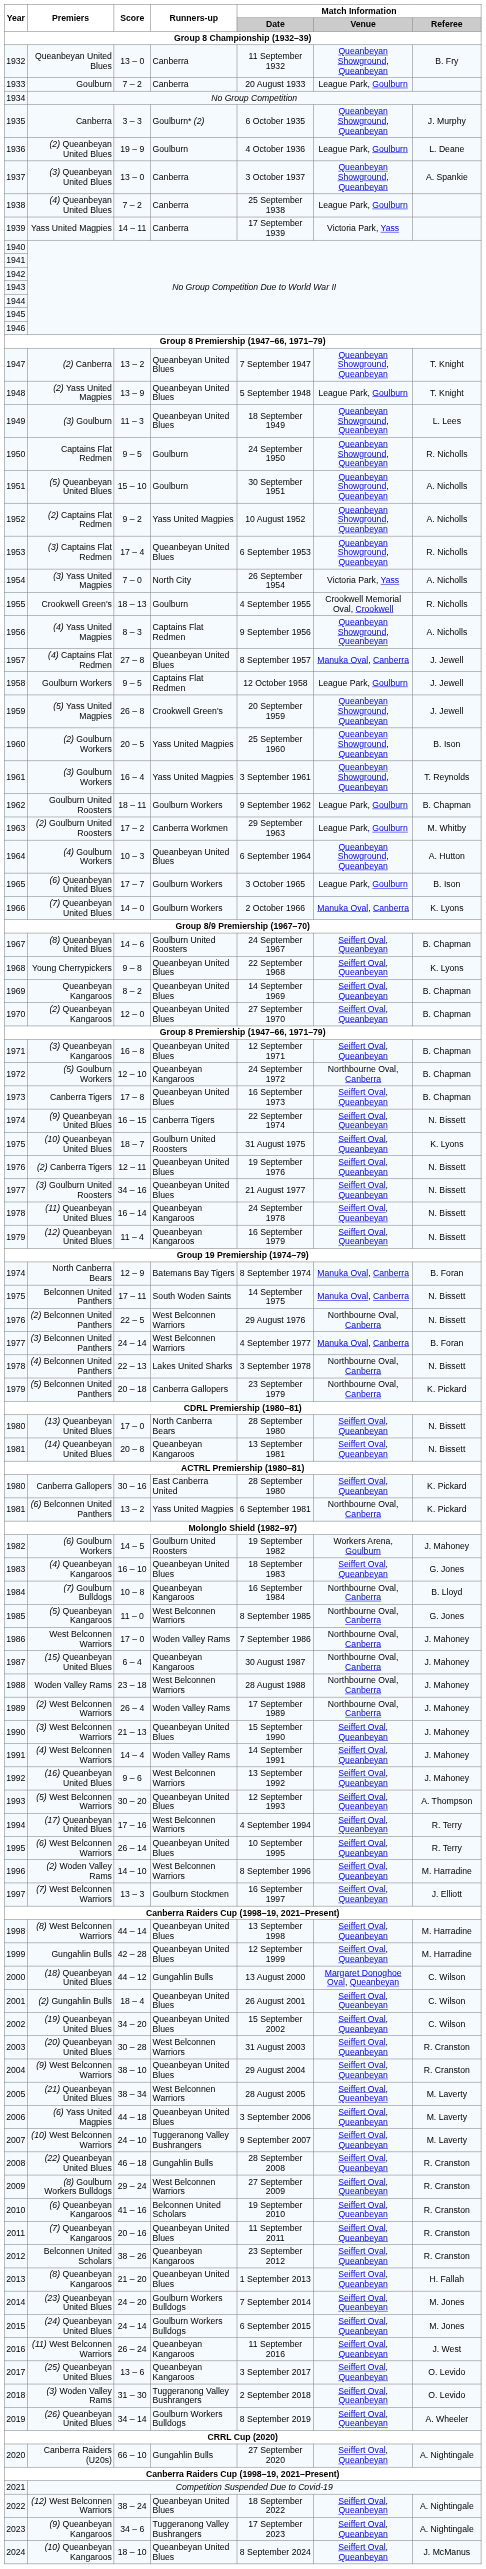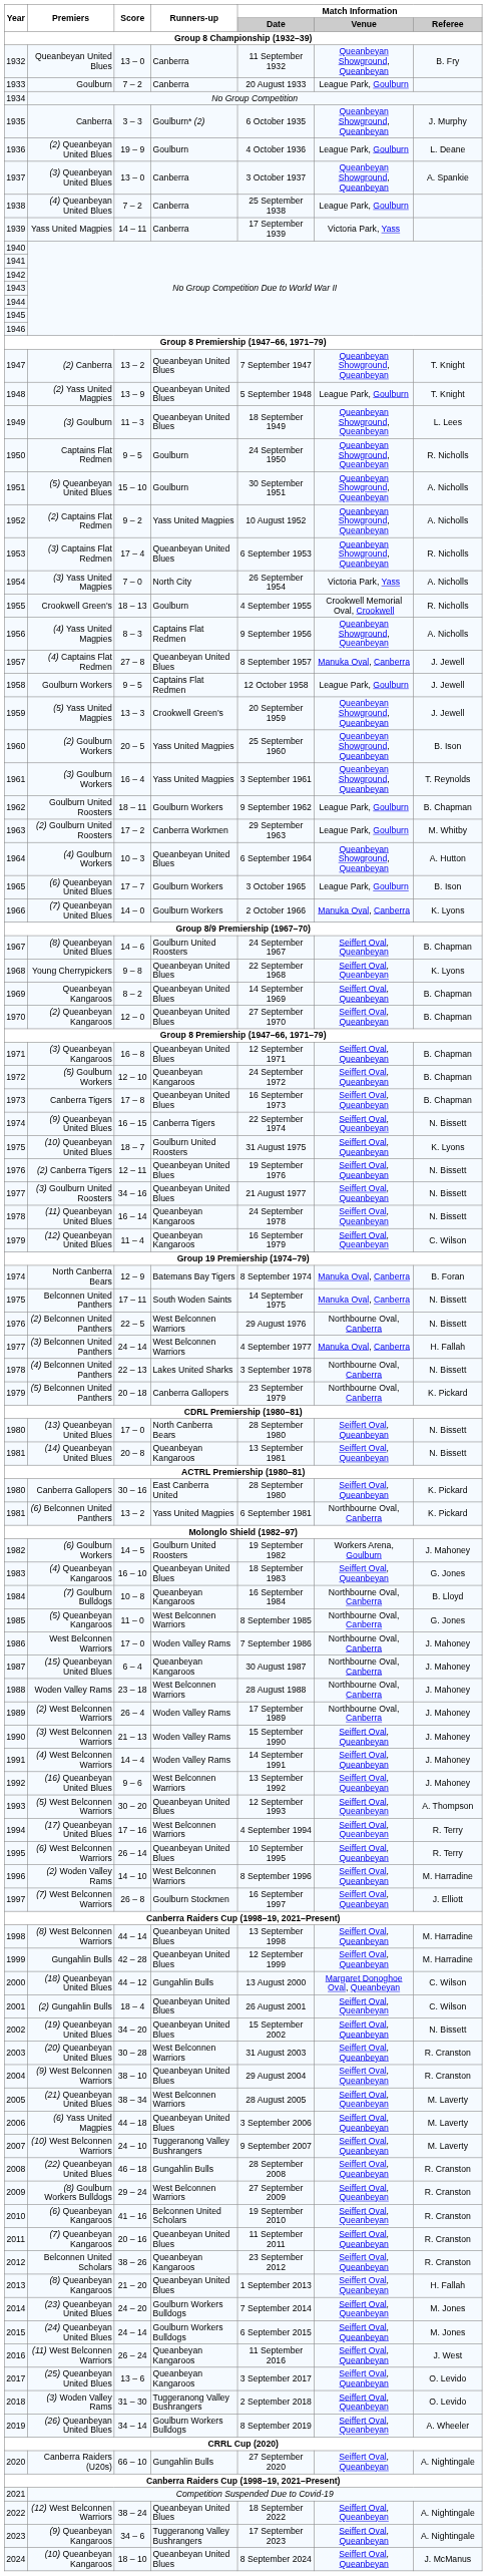(5) Yass United Magpies | Score: 26 – 8 -> 13 – 3
(5) Goulburn Workers | Match Information / Venue: Northbourne Oval, Canberra -> Seiffert Oval, Queanbeyan
(12) Queanbeyan United Blues | Match Information / Referee: N. Bissett -> C. Wilson
(3) Belconnen United Panthers | Match Information / Referee: B. Foran -> H. Fallah
(3) West Belconnen Warriors | Runners-up: Queanbeyan United Blues -> Woden Valley Rams
(7) West Belconnen Warriors | Score: 13 – 3 -> 26 – 8
(19) Queanbeyan United Blues | Match Information / Referee: C. Wilson -> N. Bissett
